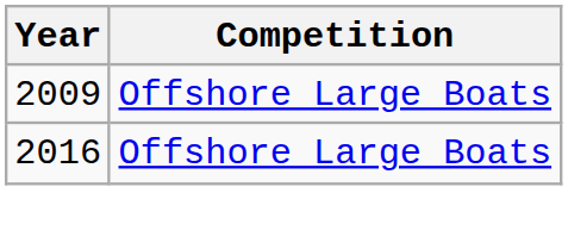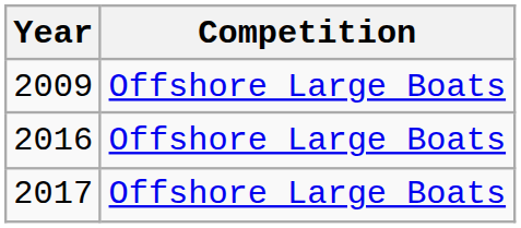+ row: 2017 | Offshore Large Boats
